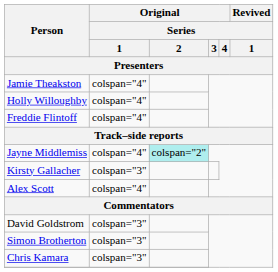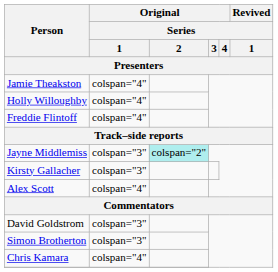Jayne Middlemiss | Original / Series / 1: colspan="4" -> colspan="3"
Chris Kamara | Original / Series / 1: colspan="3" -> colspan="4"
